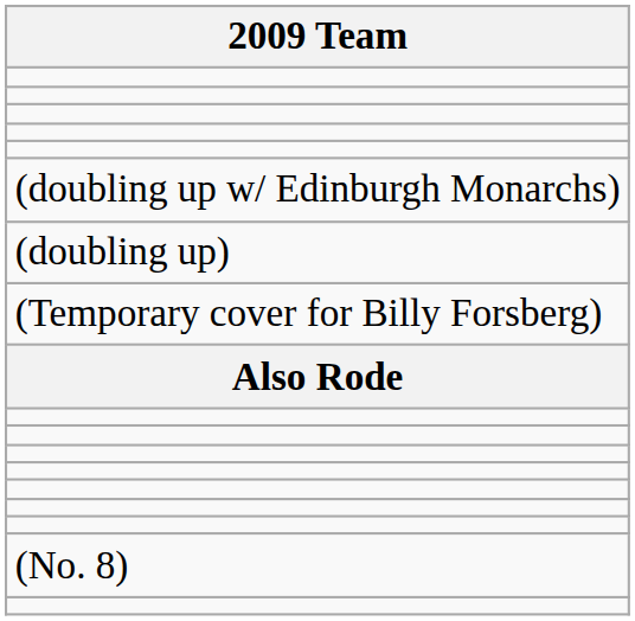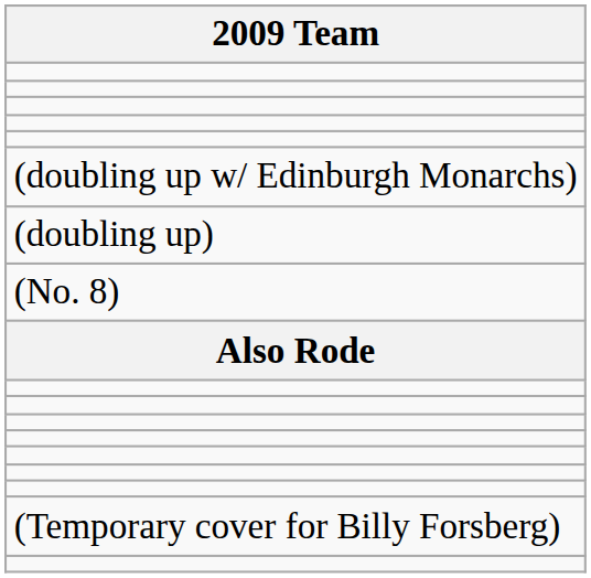row 9 | column 1: (Temporary cover for Billy Forsberg) -> (No. 8)
row 18 | column 1: (No. 8) -> (Temporary cover for Billy Forsberg)
